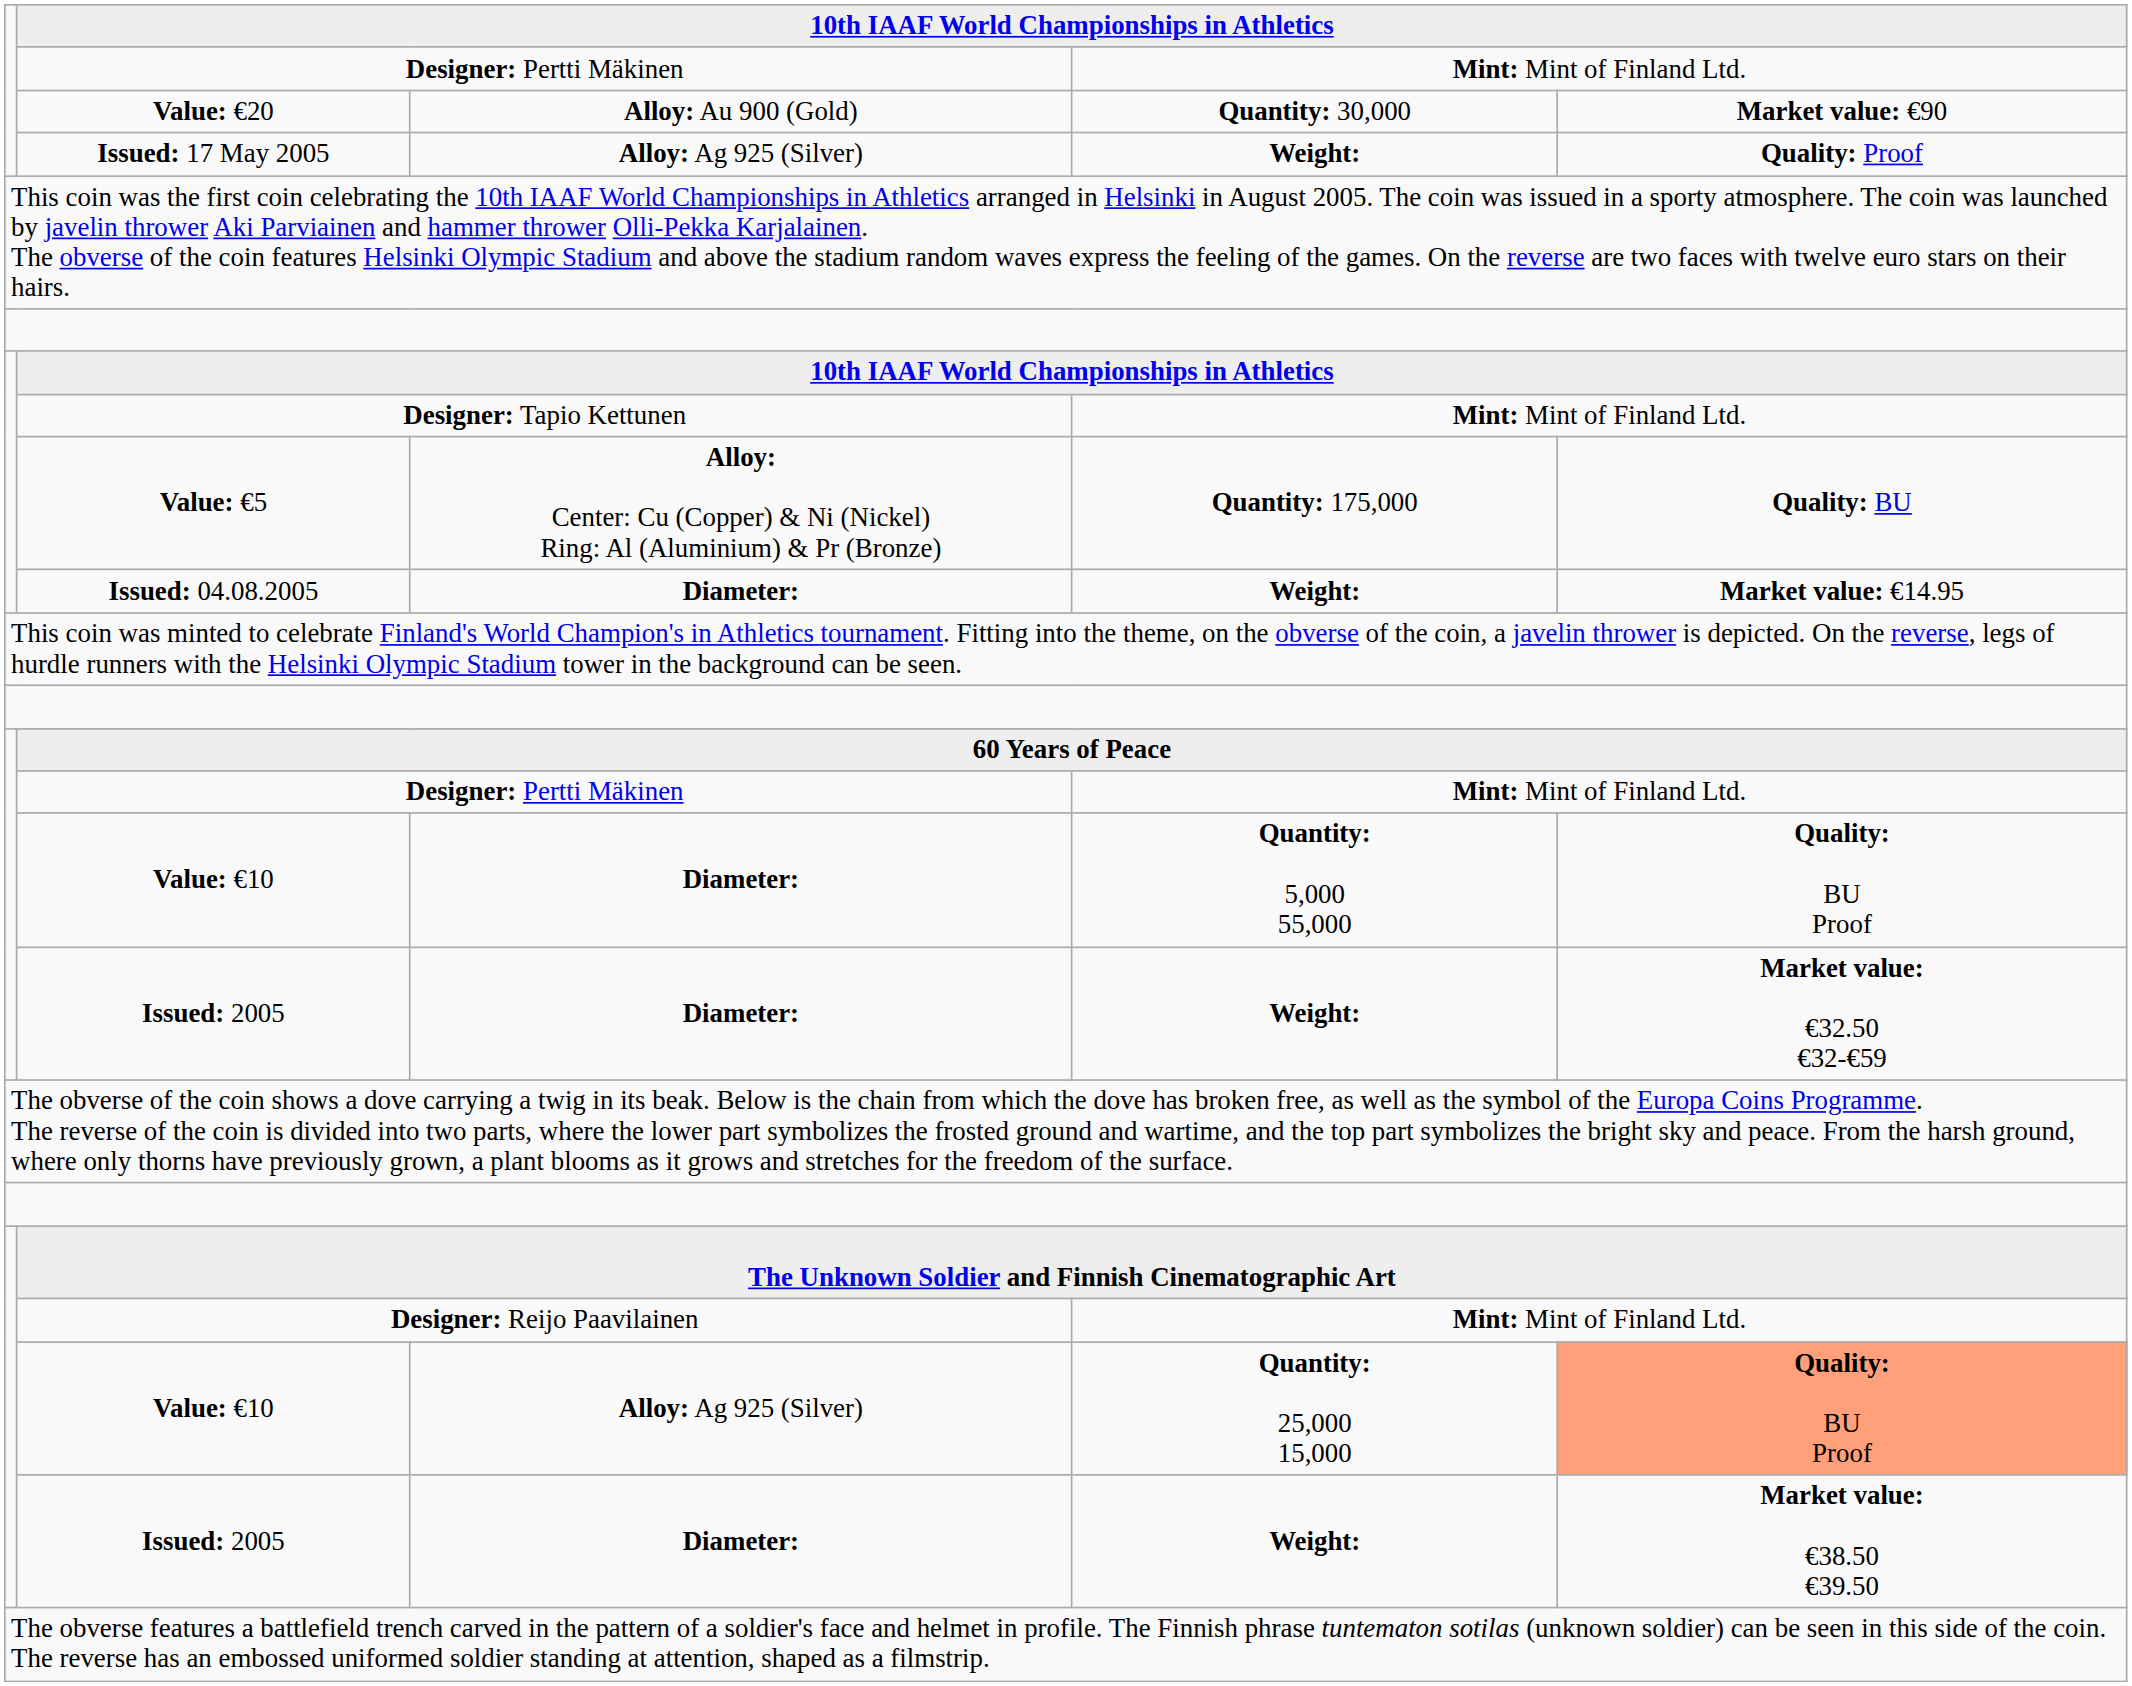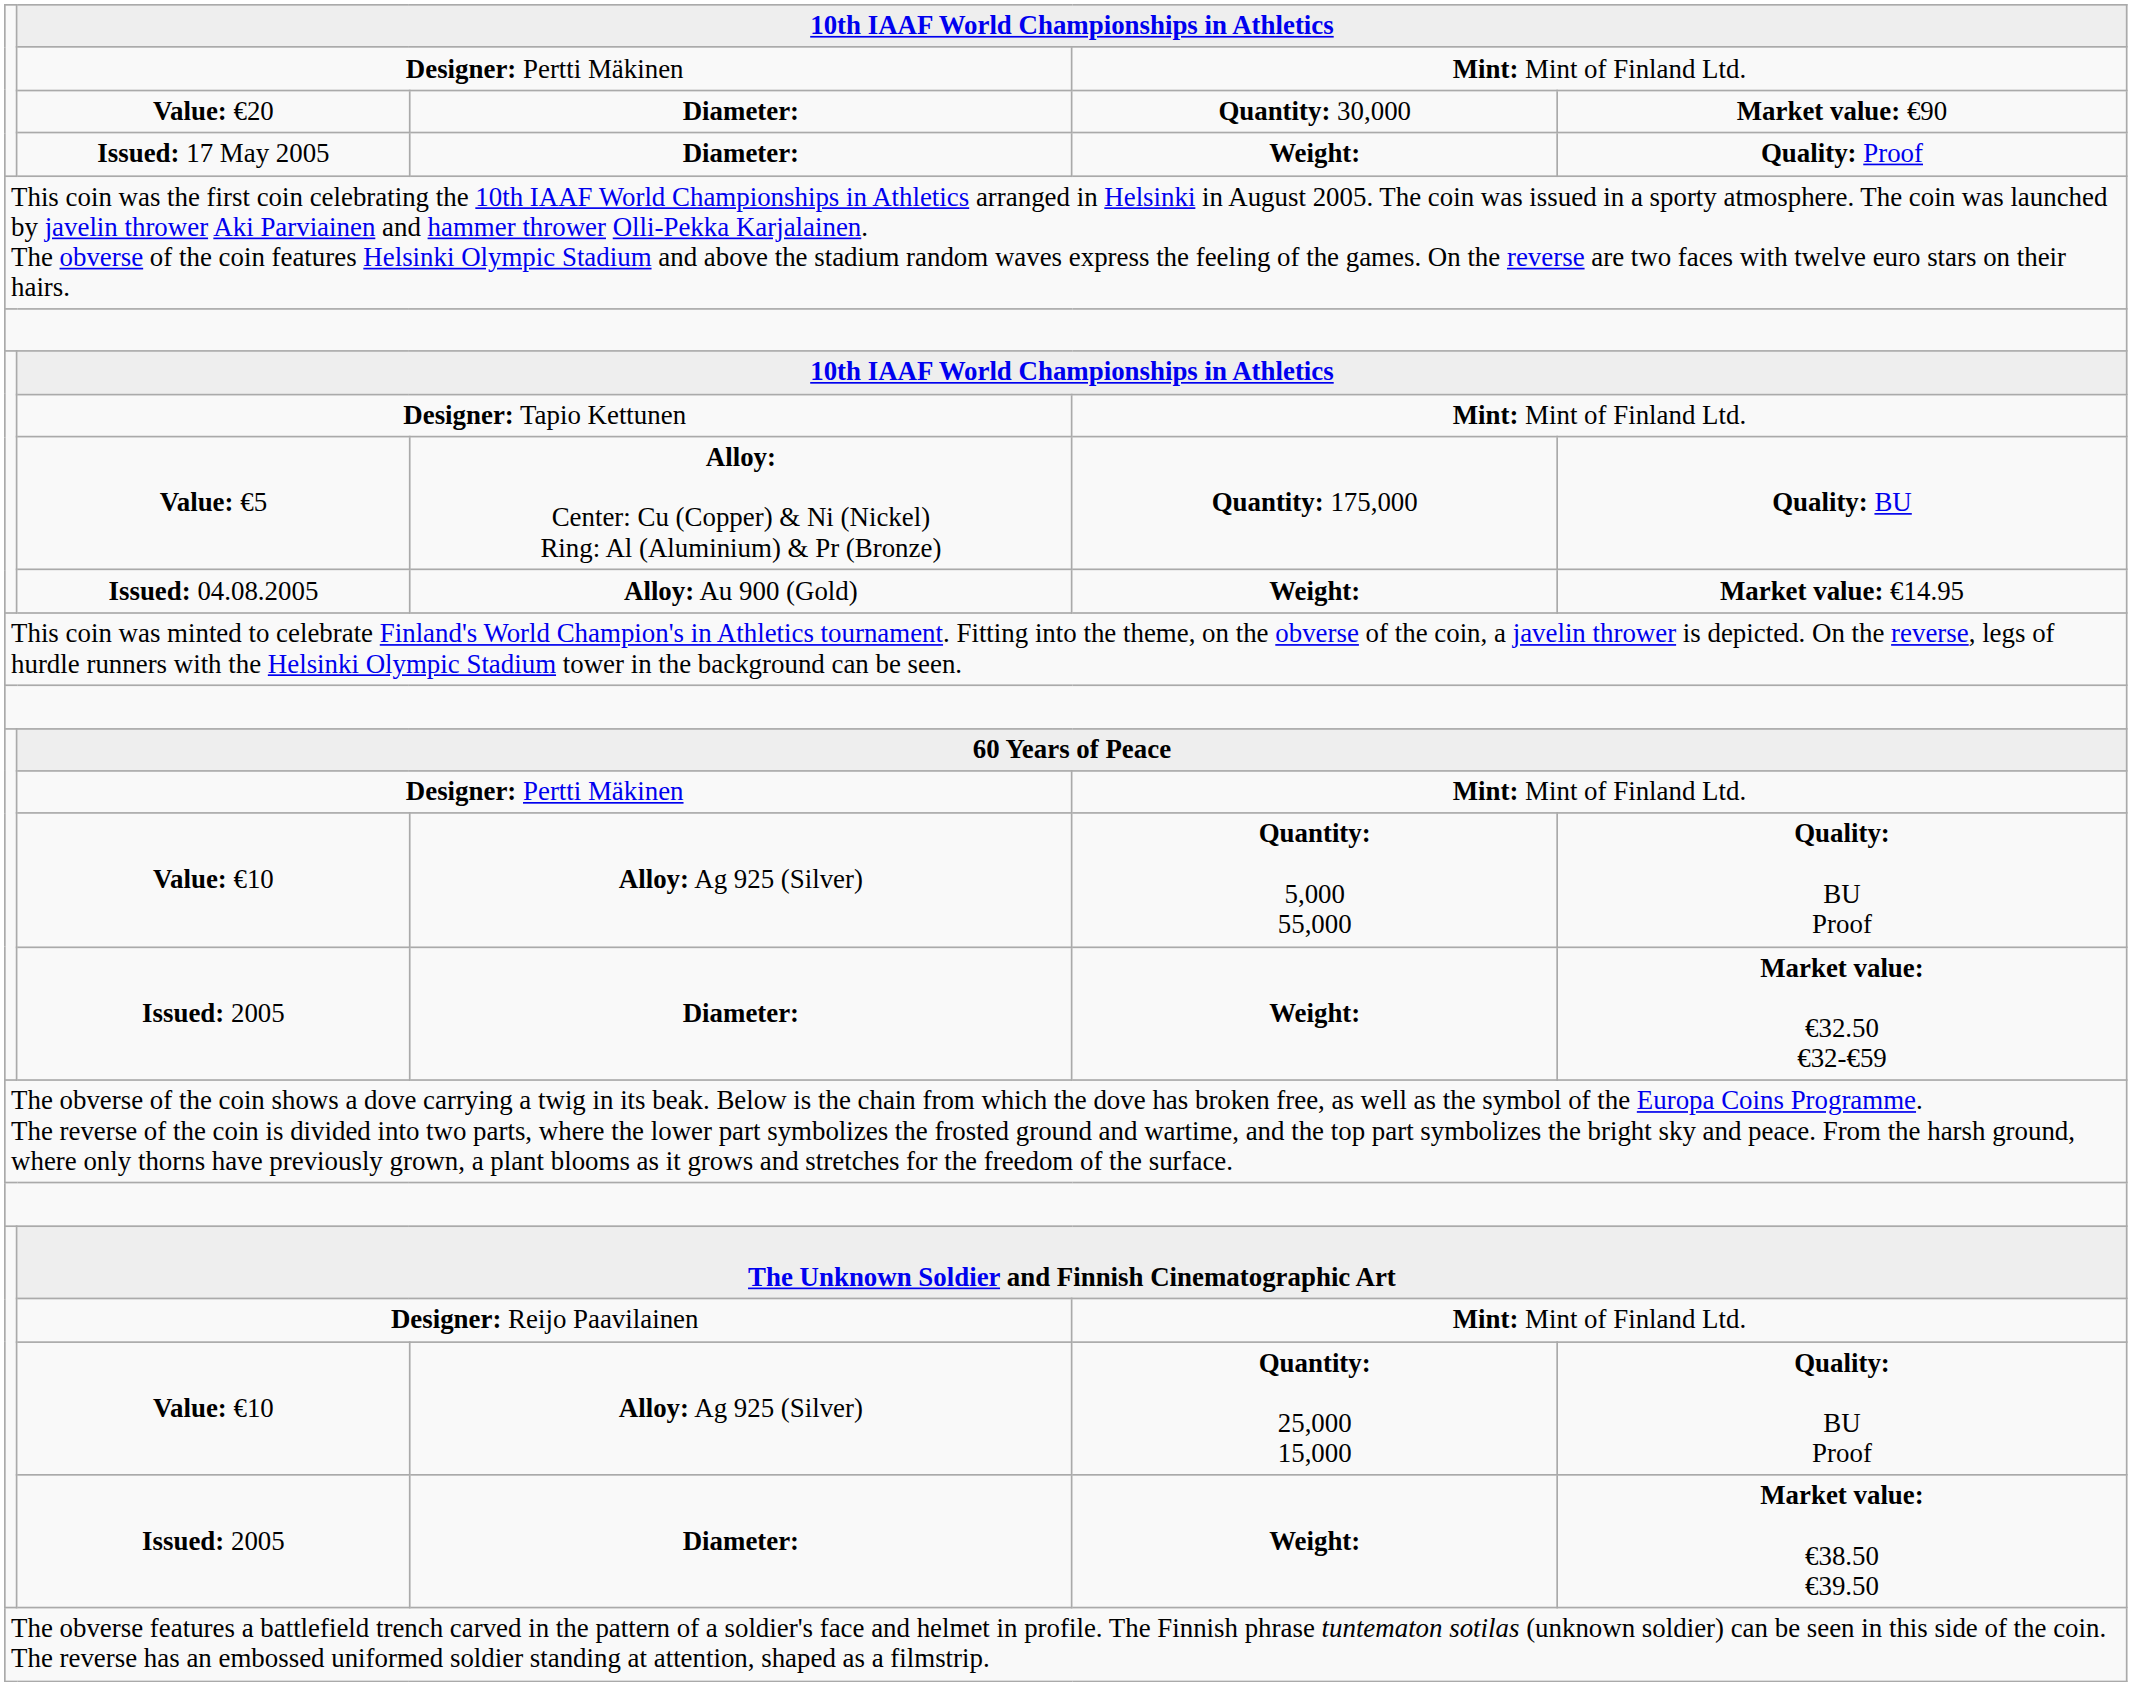Value: €20 | column 3: Alloy: Au 900 (Gold) -> Diameter:
Issued: 17 May 2005 | column 3: Alloy: Ag 925 (Silver) -> Diameter:
Issued: 04.08.2005 | column 3: Diameter: -> Alloy: Au 900 (Gold)
Value: €10 / Quantity: 5,000 55,000 | column 3: Diameter: -> Alloy: Ag 925 (Silver)
Value: €10 / Quantity: 25,000 15,000 | column 5: lightsalmon background -> no background
